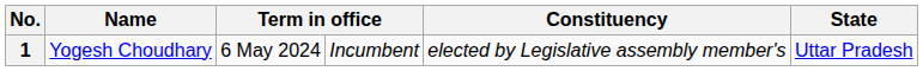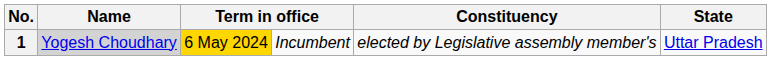1 | Name: no background -> lightgrey background
1 | column 3: no background -> gold background
